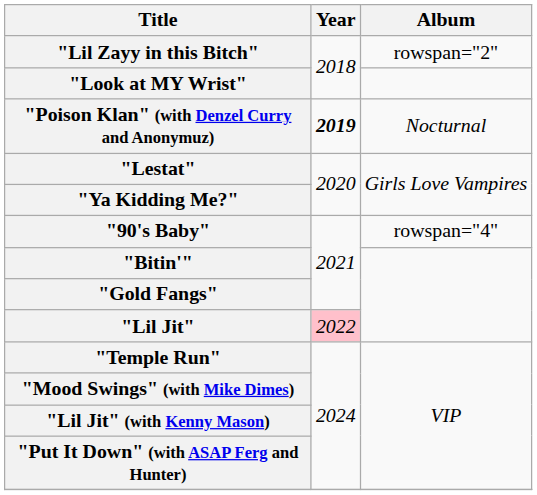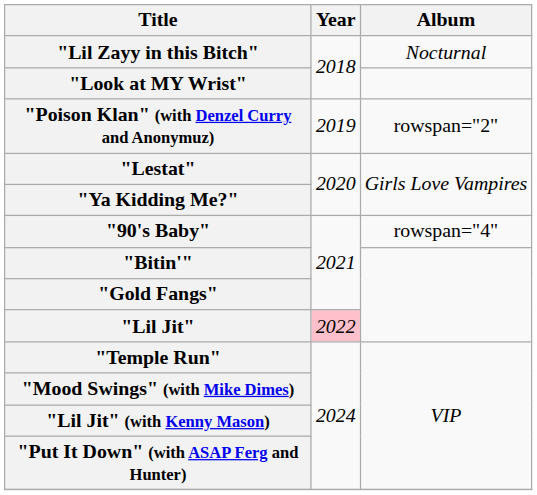"Lil Zayy in this Bitch" | Album: rowspan="2" -> Nocturnal
"Poison Klan" (with Denzel Curry and Anonymuz) | Year: bold -> normal
"Poison Klan" (with Denzel Curry and Anonymuz) | Album: Nocturnal -> rowspan="2"
